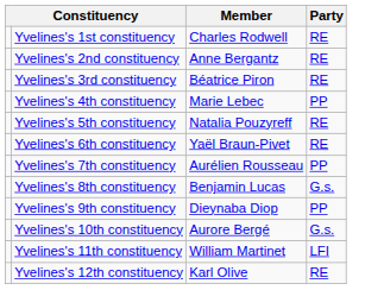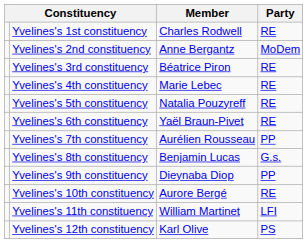Yvelines's 2nd constituency | Party: RE -> MoDem
Yvelines's 4th constituency | Party: PP -> RE
Yvelines's 10th constituency | Party: G.s. -> RE
Yvelines's 12th constituency | Party: RE -> PS
